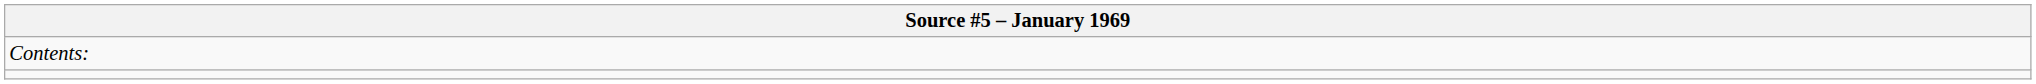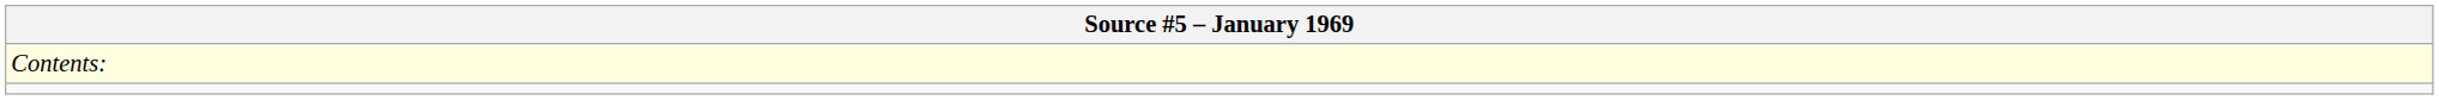row 2 | column 1: no background -> lightyellow background
